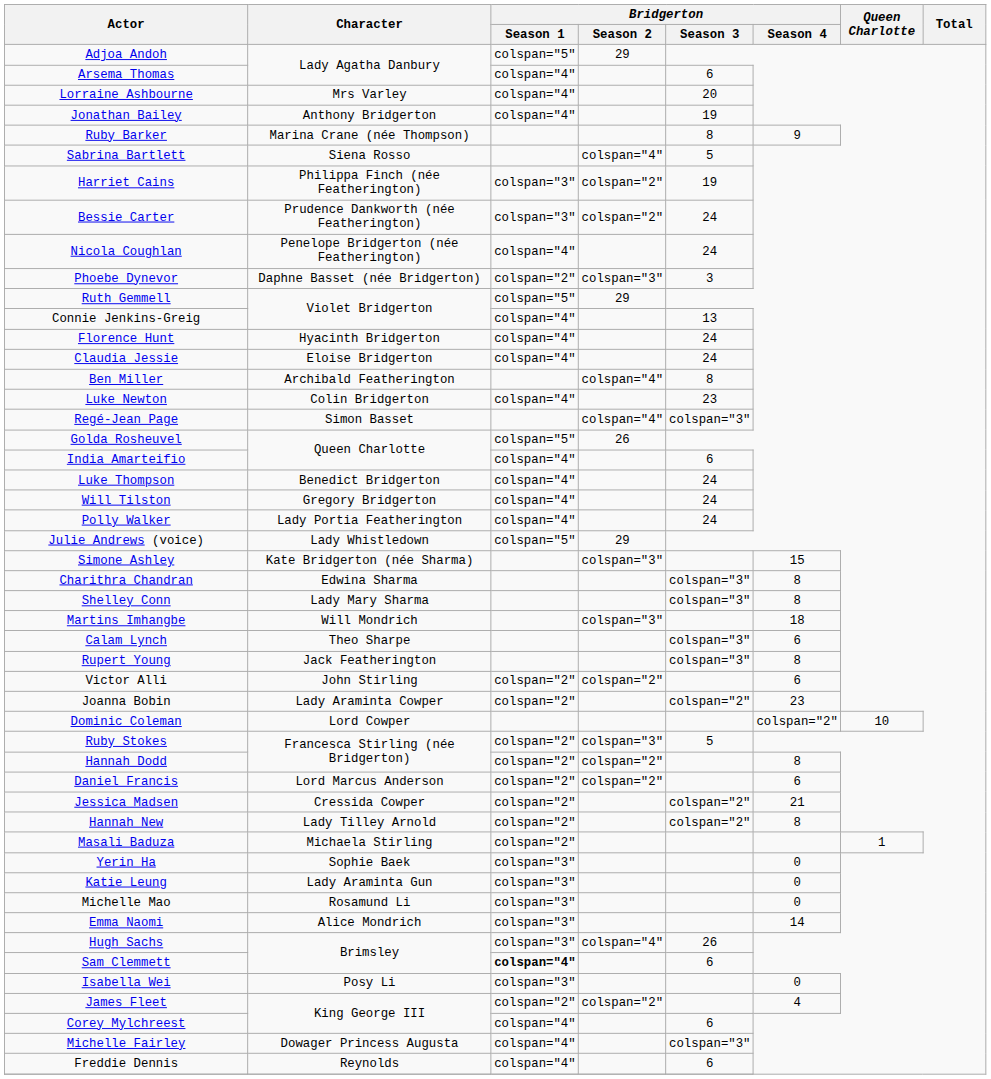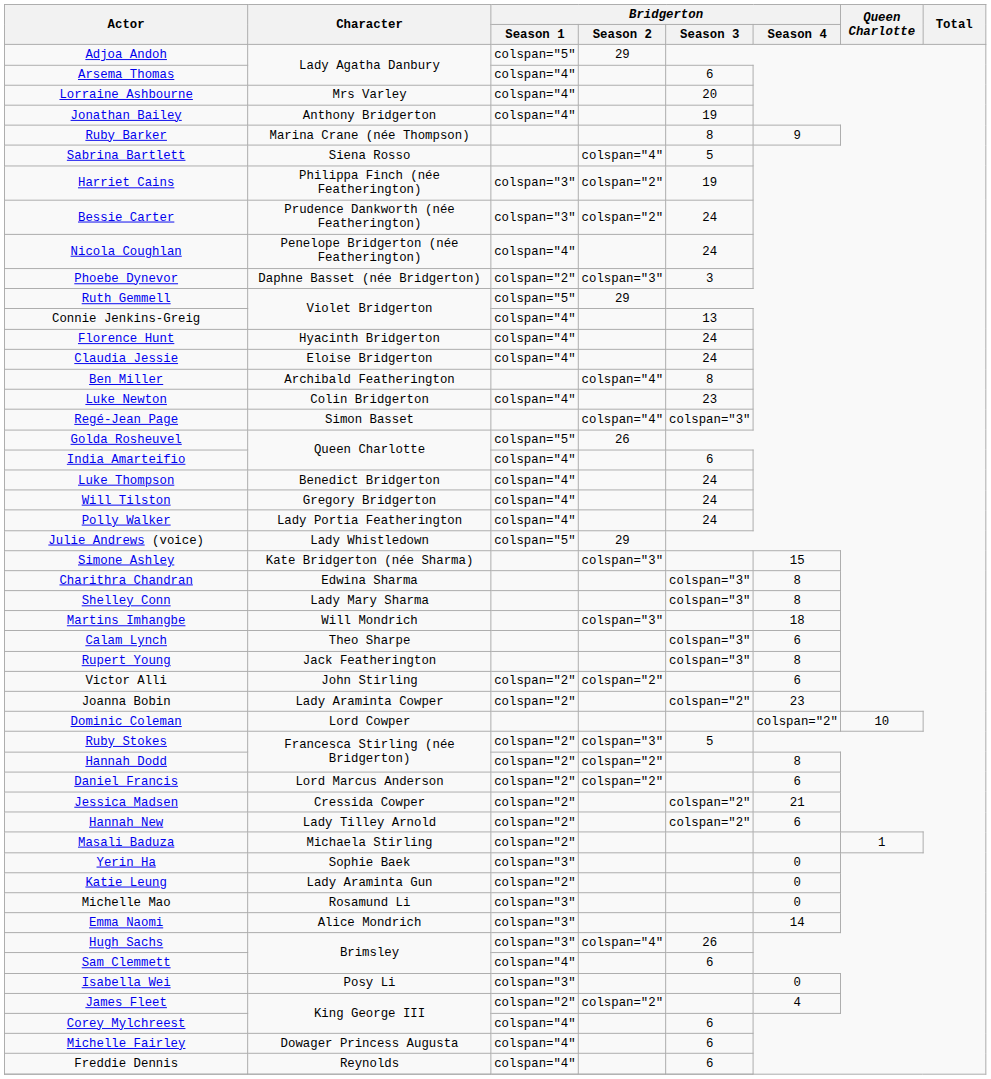Hannah New | Bridgerton / Season 4: 8 -> 6
Katie Leung | Bridgerton / Season 1: colspan="3" -> colspan="2"
Sam Clemmett | Bridgerton / Season 1: bold -> normal
Michelle Fairley | Bridgerton / Season 3: colspan="3" -> 6
